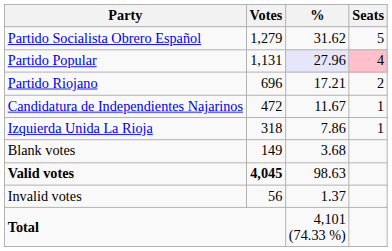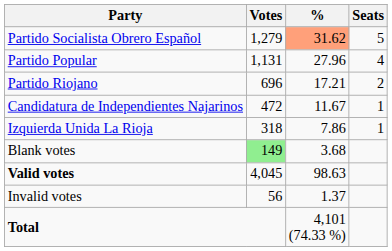Partido Socialista Obrero Español | %: no background -> lightsalmon background
Partido Popular | %: lavender background -> no background
Partido Popular | Seats: pink background -> no background
Blank votes | Votes: no background -> lightgreen background
Valid votes | Votes: bold -> normal
